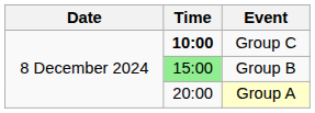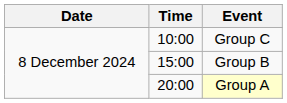Group C | Time: bold -> normal
Group B | Time: lightgreen background -> no background
